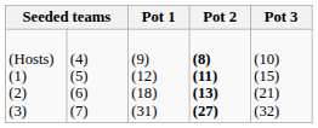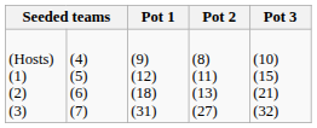(Hosts) (1) (2) (3) | Pot 2: bold -> normal
